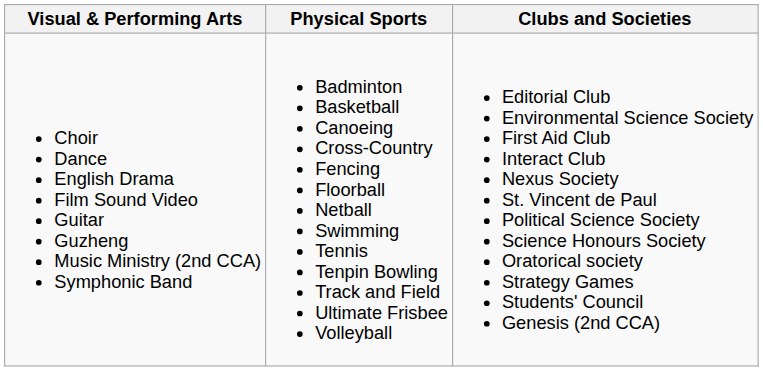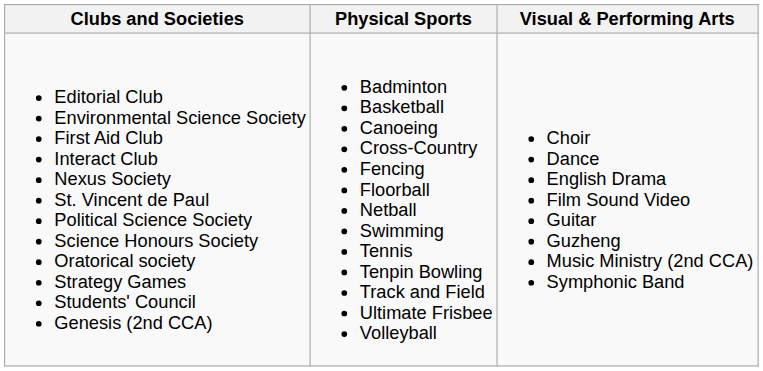columns swapped: Visual & Performing Arts <-> Clubs and Societies
